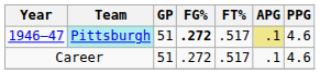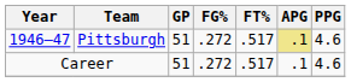1946–47 | Team: paleturquoise background -> no background
1946–47 | FG%: bold -> normal
